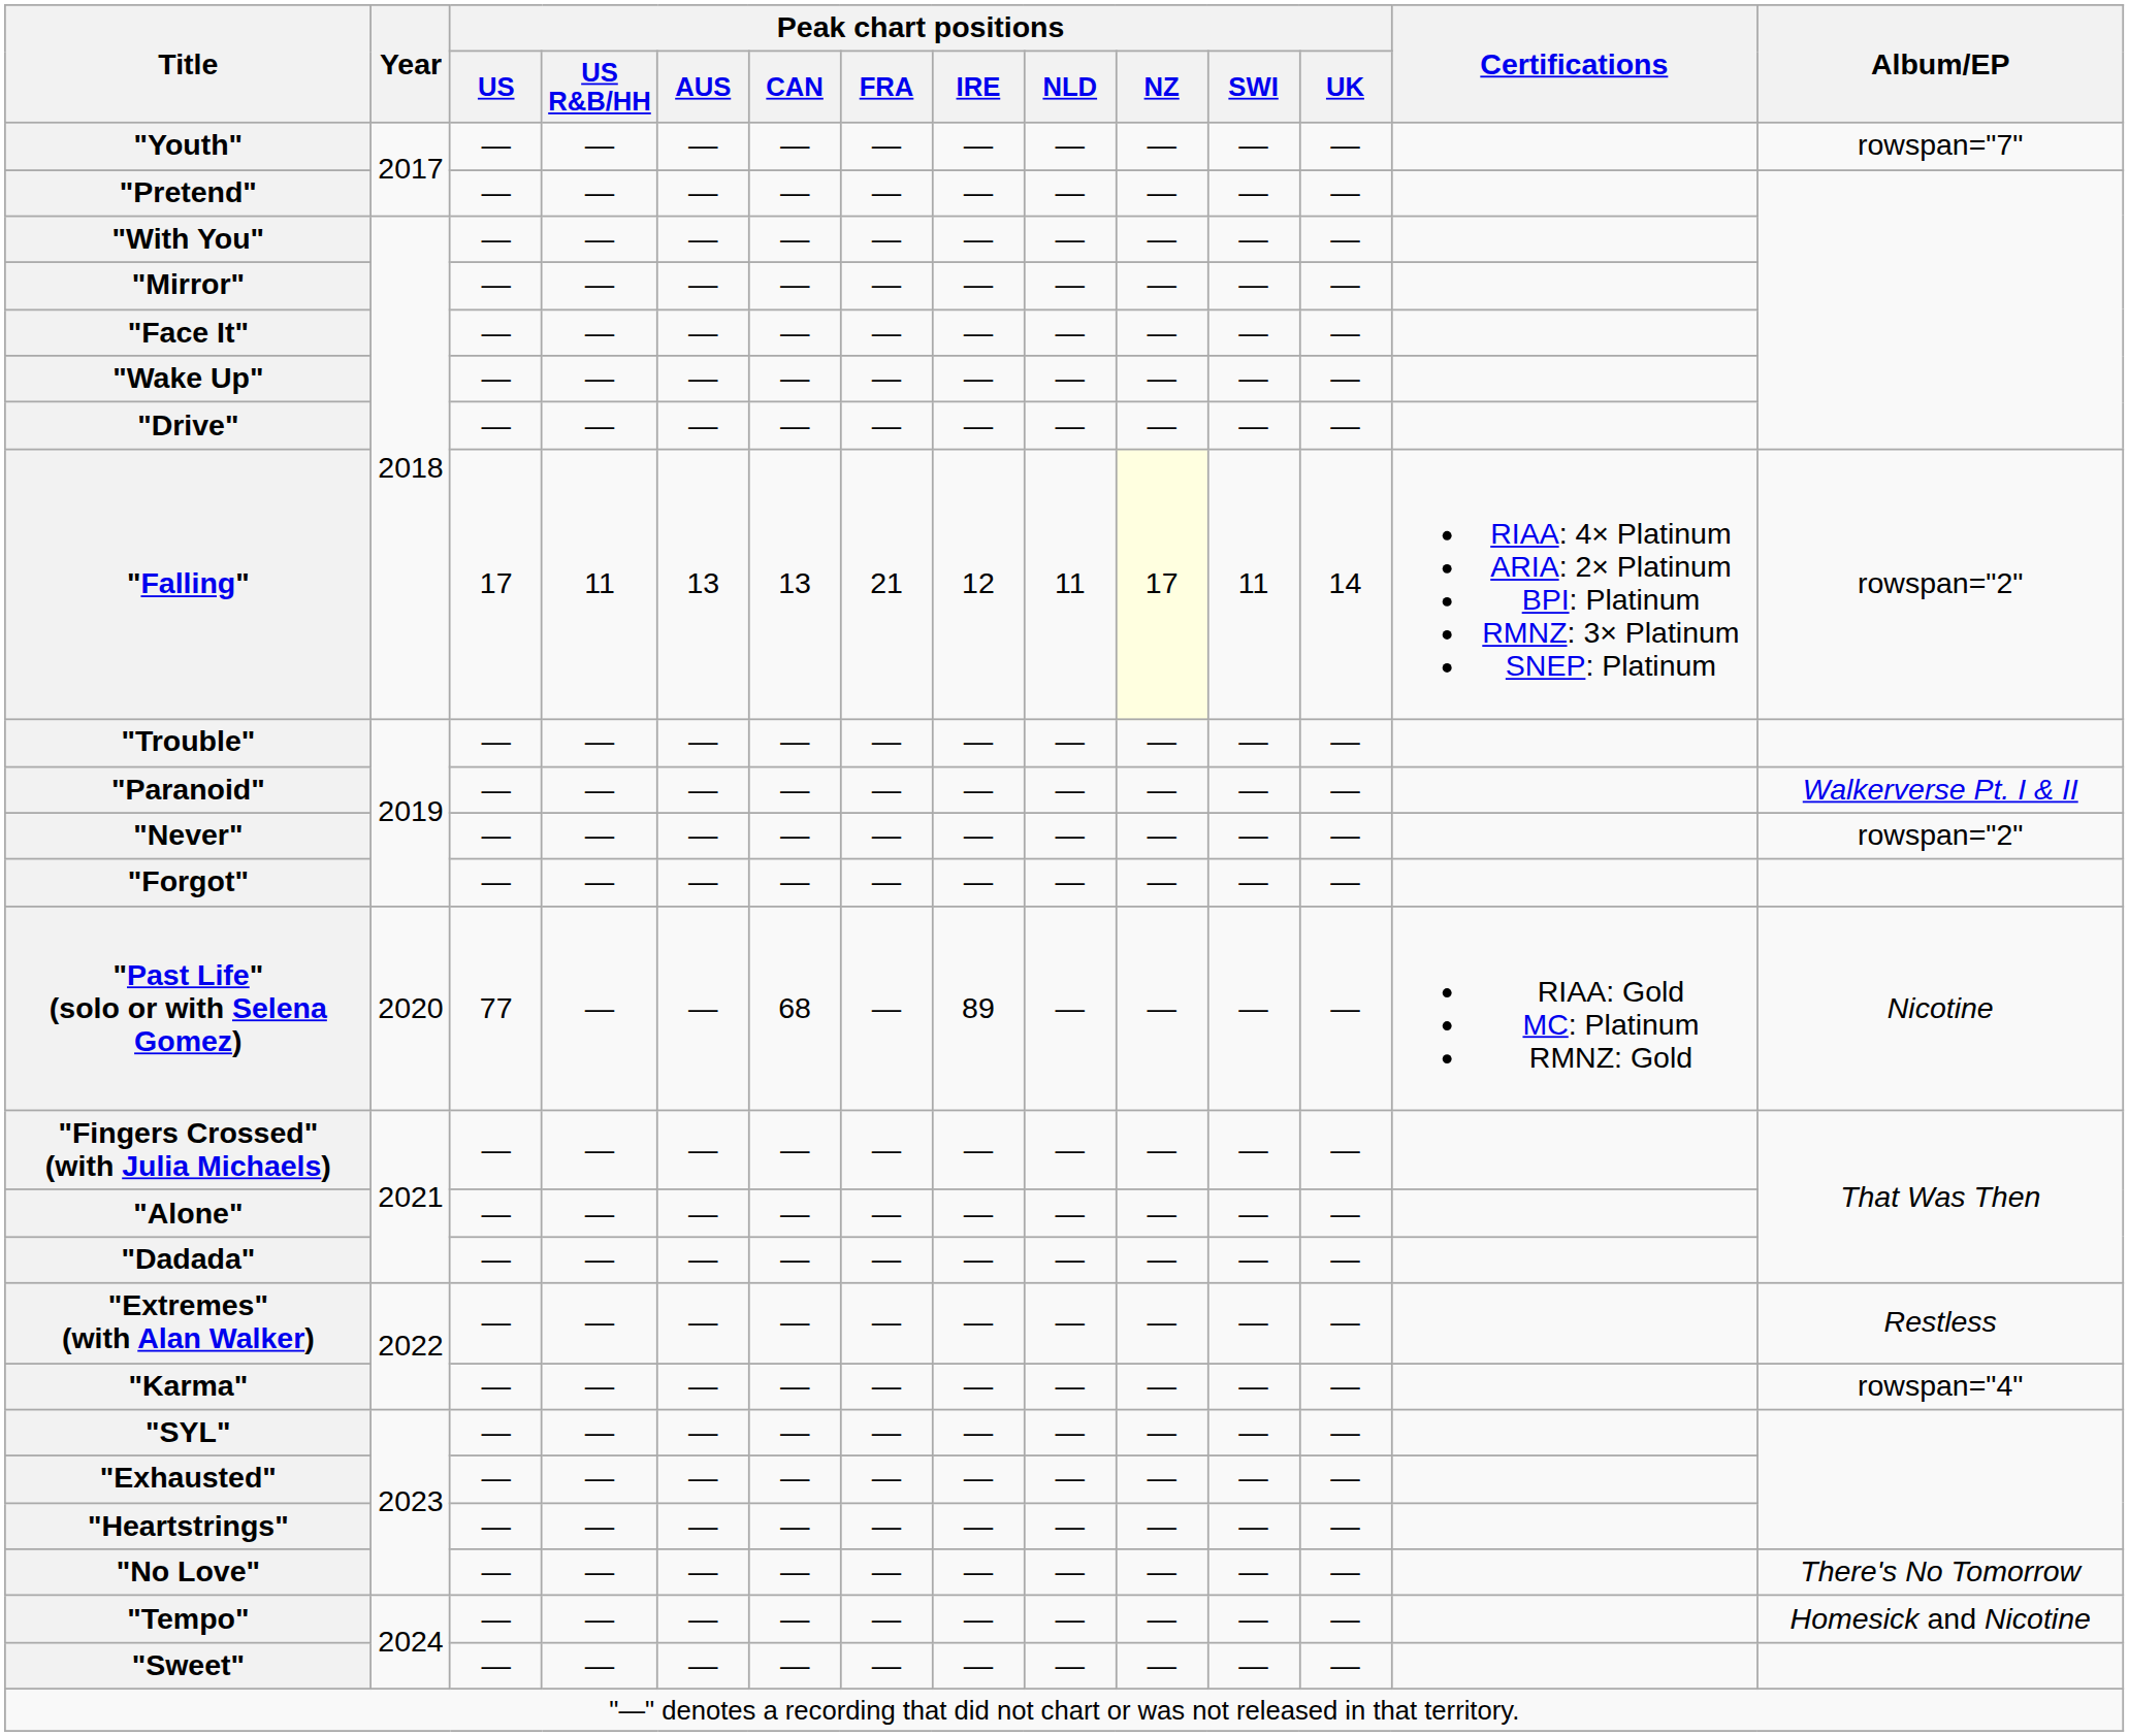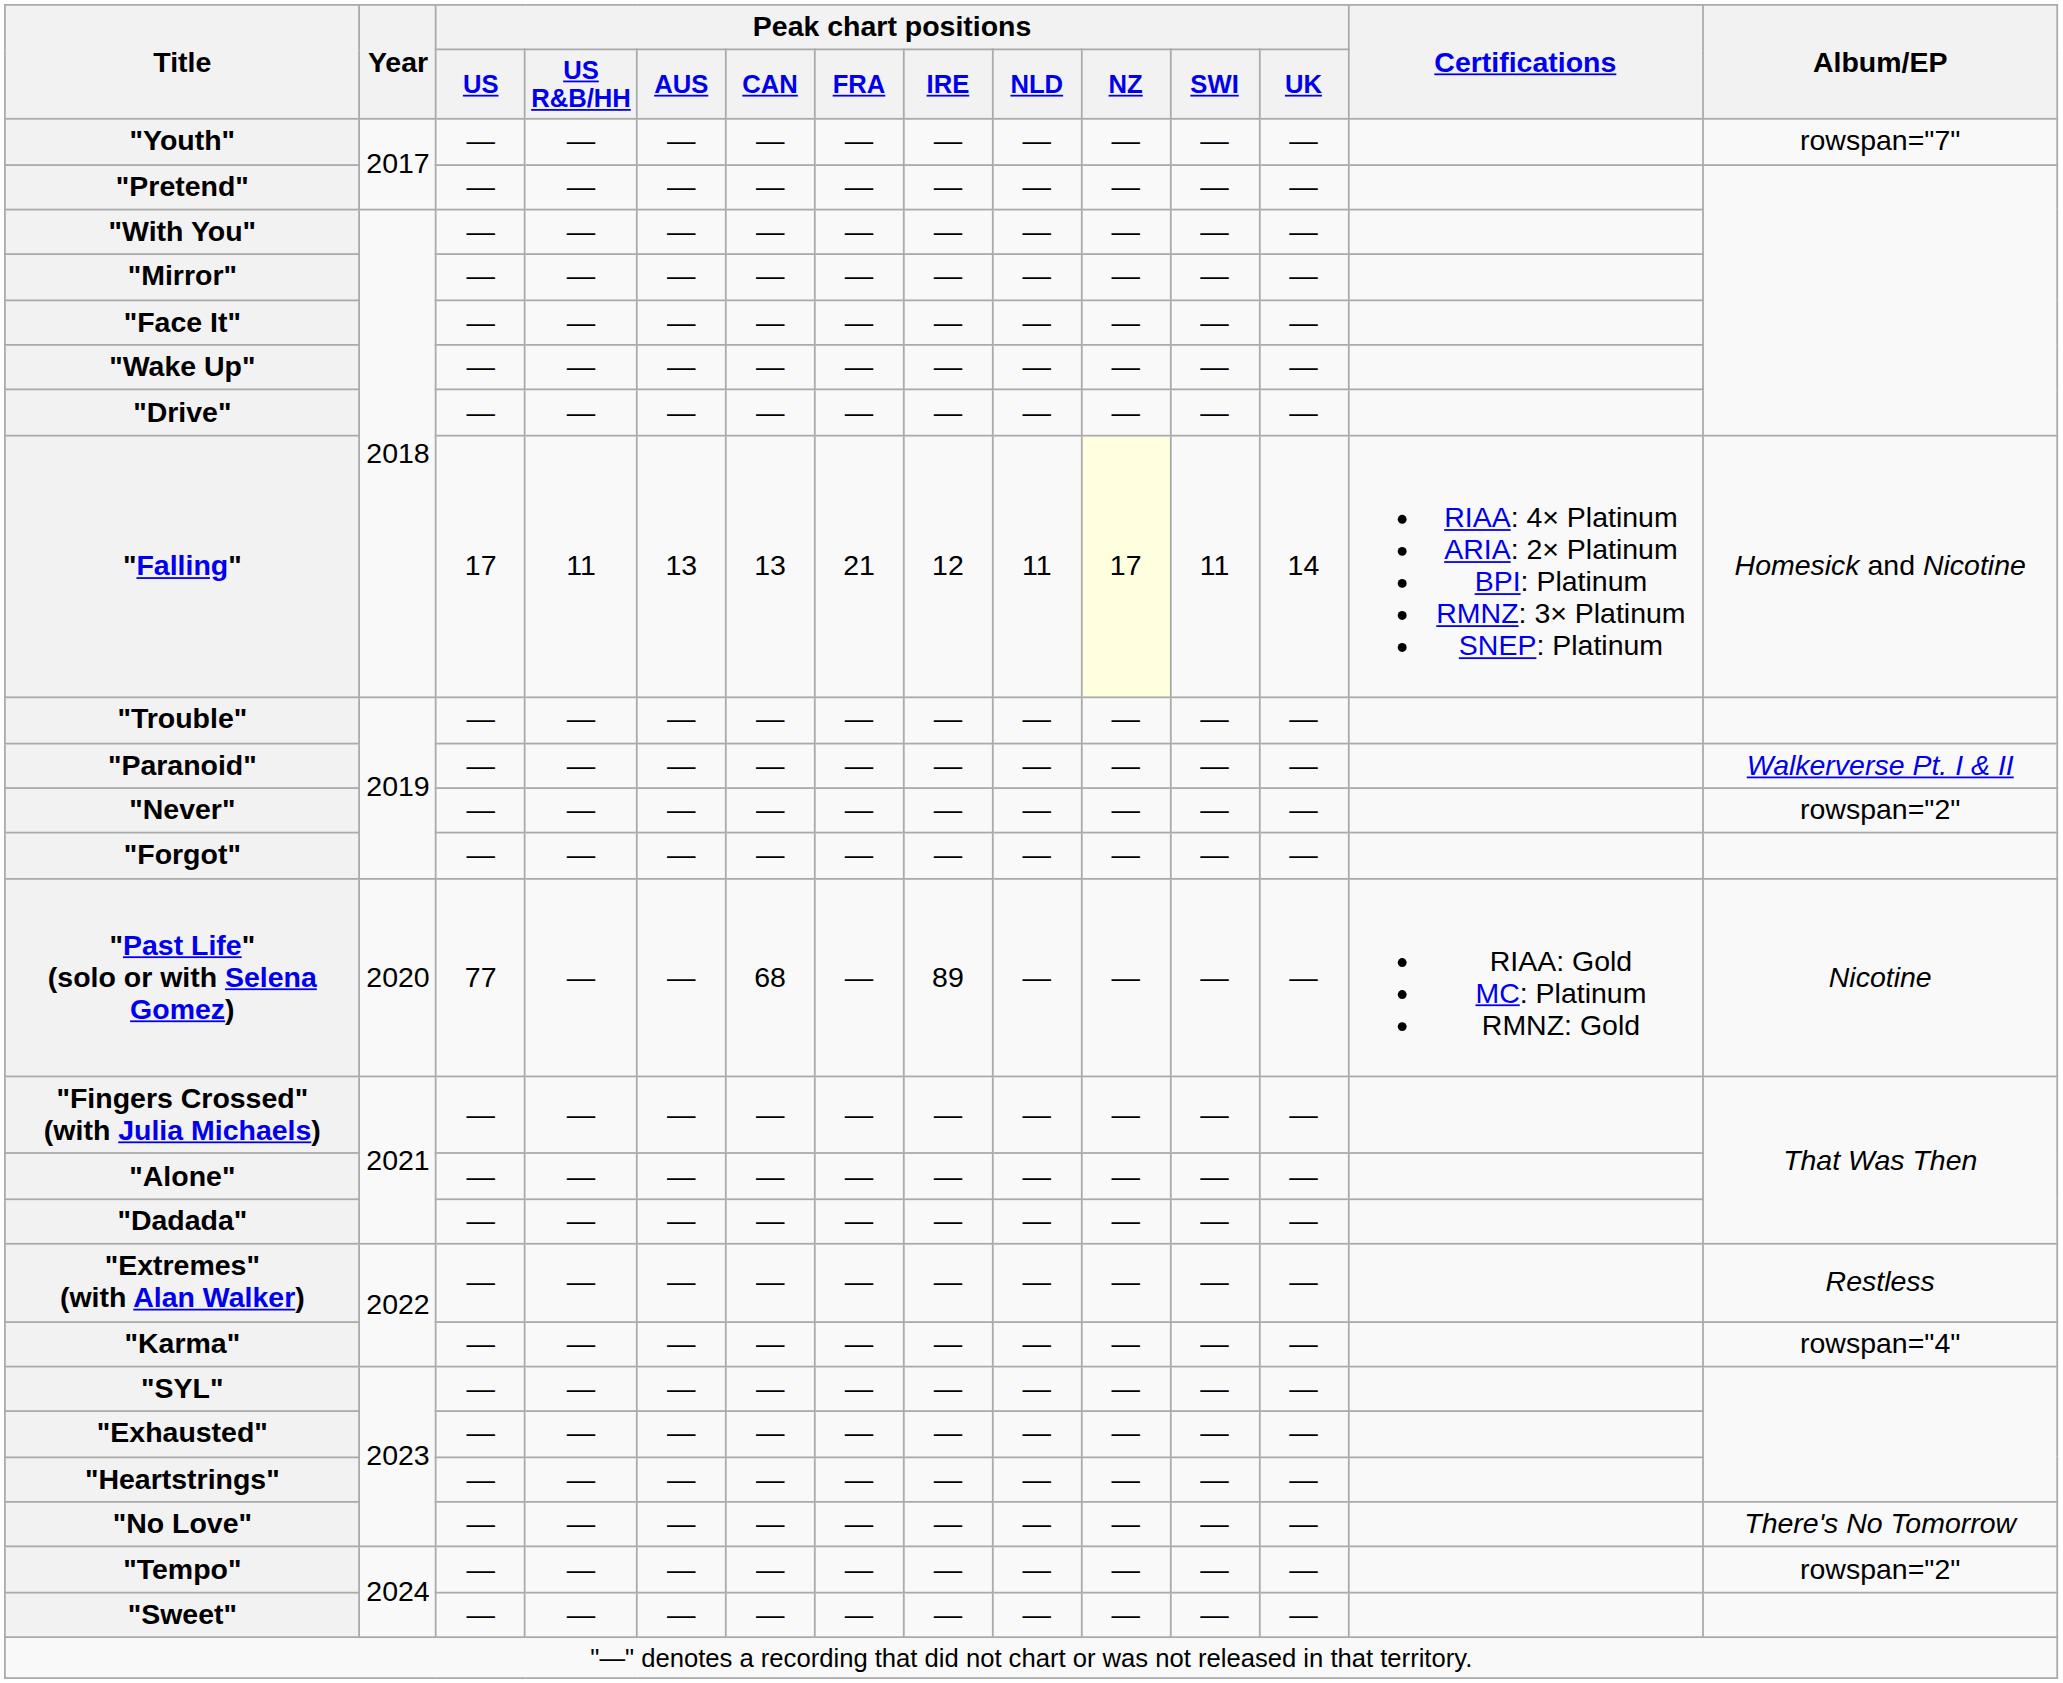"Falling" | Album/EP: rowspan="2" -> Homesick and Nicotine
"Tempo" | Album/EP: Homesick and Nicotine -> rowspan="2"
